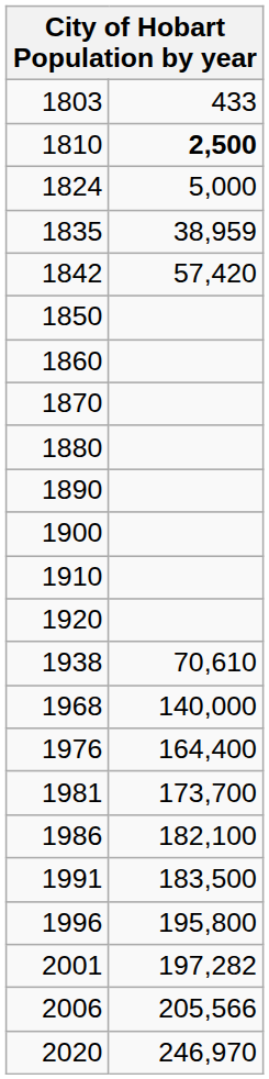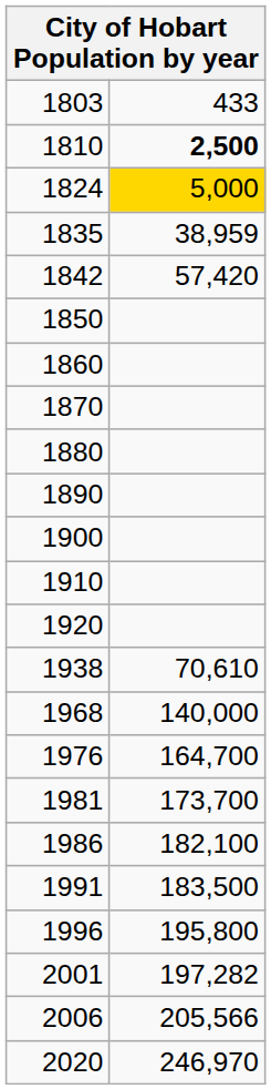1824 | column 2: no background -> gold background
1976 | column 2: 164,400 -> 164,700
